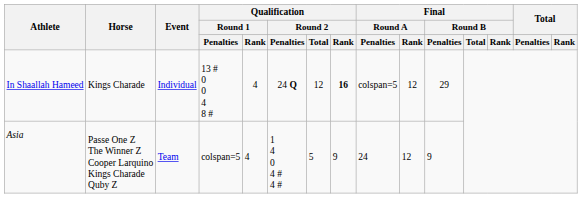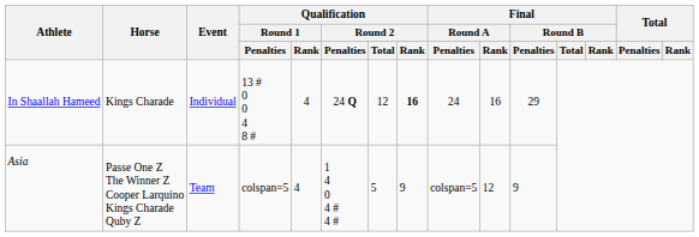In Shaallah Hameed | Final / Round A / Penalties: colspan=5 -> 24
In Shaallah Hameed | Final / Round A / Rank: 12 -> 16
Asia | Final / Round A / Penalties: 24 -> colspan=5
